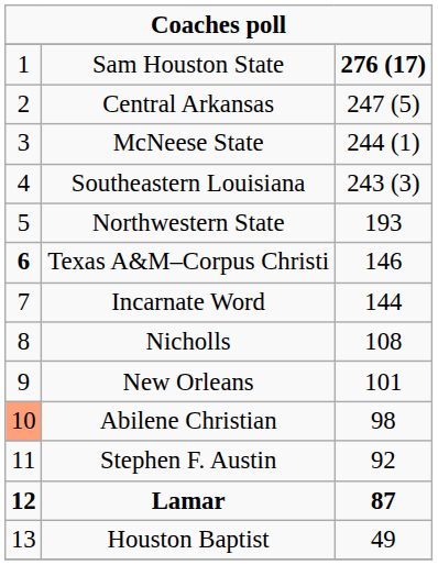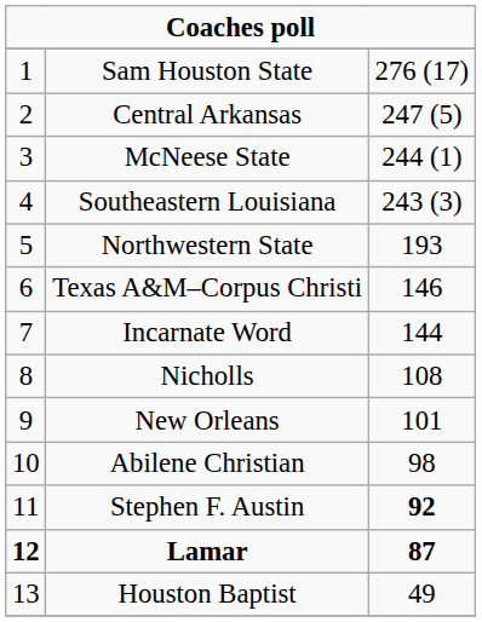Sam Houston State | column 3: bold -> normal
Texas A&M–Corpus Christi | column 1: bold -> normal
Abilene Christian | column 1: lightsalmon background -> no background
Stephen F. Austin | column 3: normal -> bold
